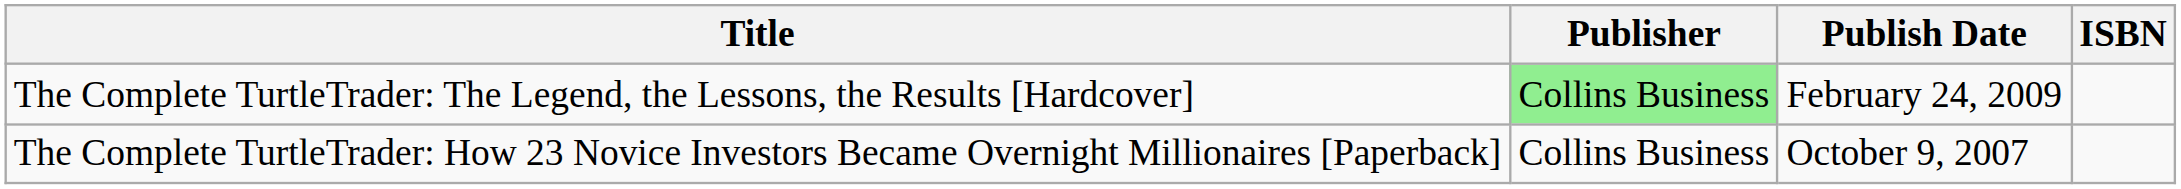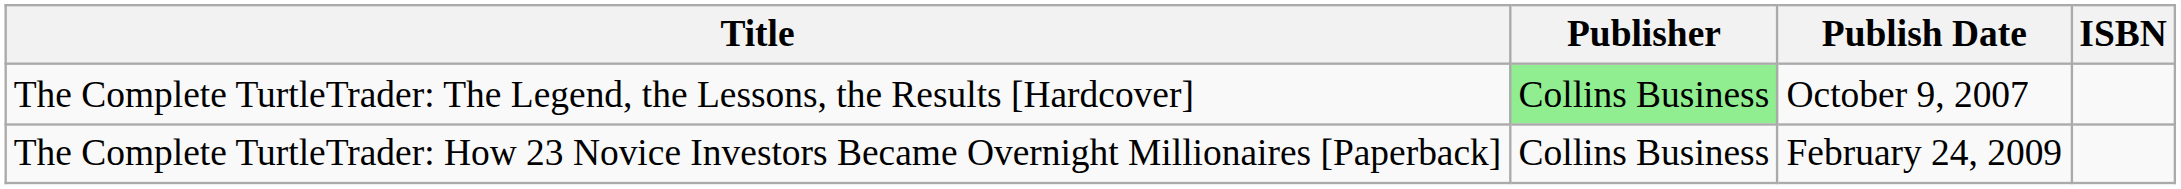row 2 | Publish Date: February 24, 2009 -> October 9, 2007
row 3 | Publish Date: October 9, 2007 -> February 24, 2009
